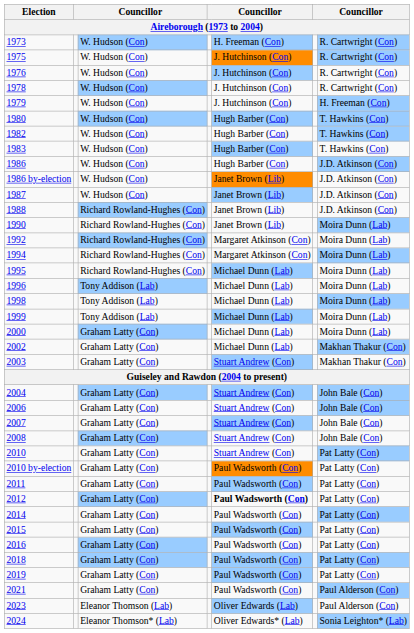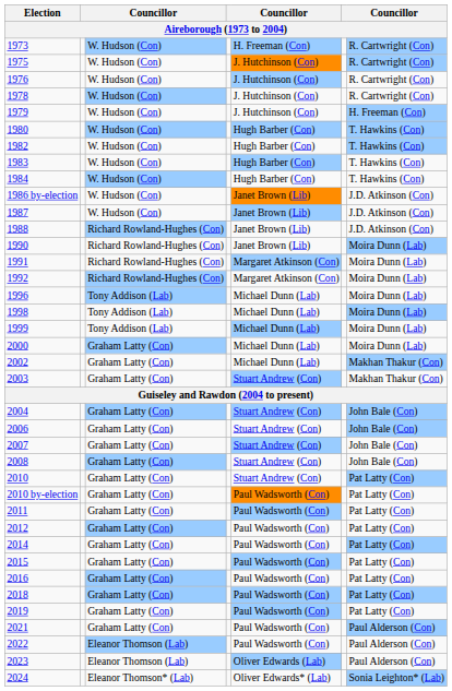+ row: 1984 | W. Hudson (Con) | Hugh Barber (Con) | T. Hawkins (Con)
- row: 1986 | W. Hudson (Con) | Hugh Barber (Con) | J.D. Atkinson (Con)
+ row: 1991 | Richard Rowland-Hughes (Con) | Margaret Atkinson (Con) | Moira Dunn (Lab)
- row: 1994 | Richard Rowland-Hughes (Con) | Margaret Atkinson (Con) | Moira Dunn (Lab)
- row: 1995 | Richard Rowland-Hughes (Con) | Michael Dunn (Lab) | Moira Dunn (Lab)
2012 | column 5: bold -> normal
+ row: 2022 | Eleanor Thomson (Lab) | Paul Wadsworth (Con) | Paul Alderson (Con)
